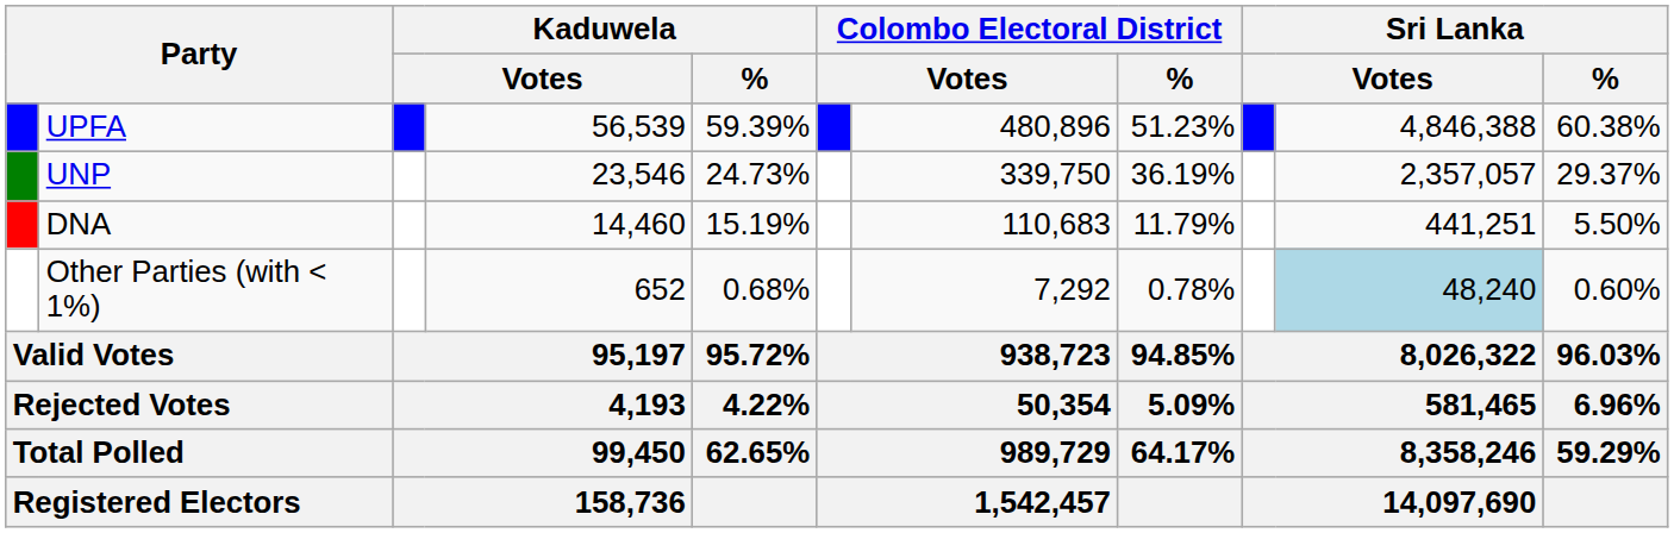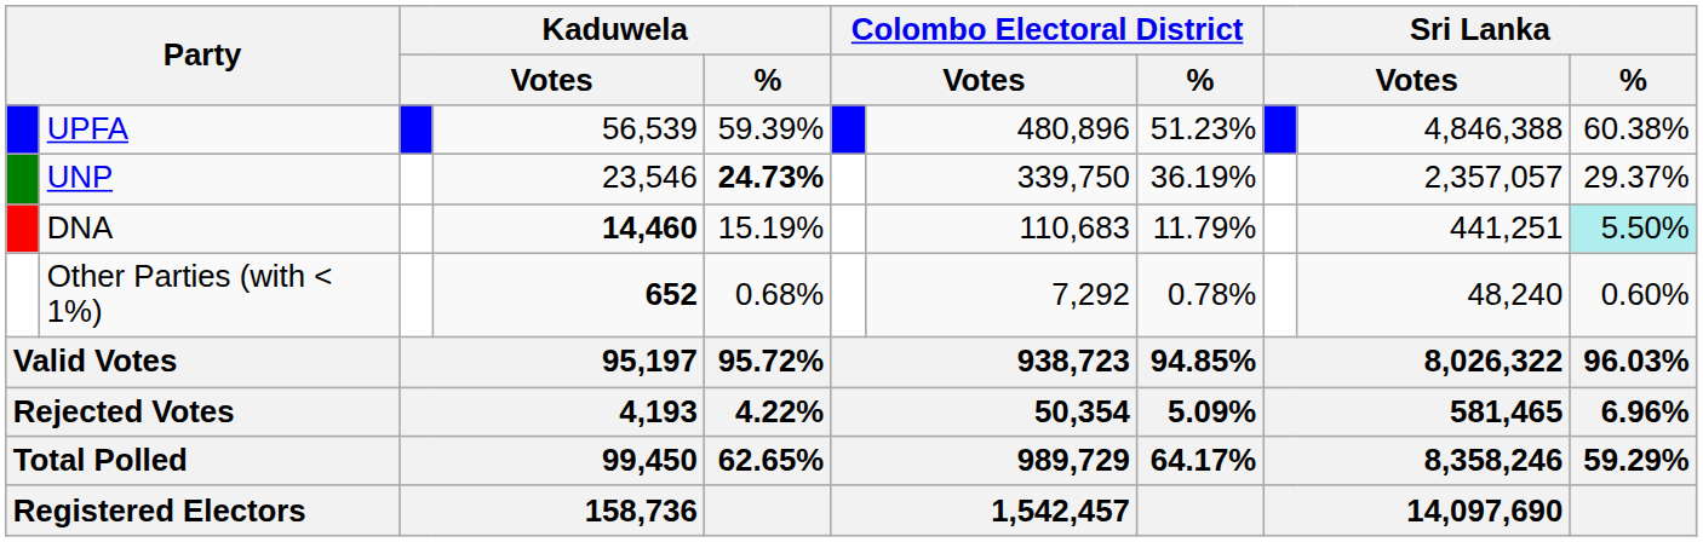UNP | Kaduwela / %: normal -> bold
DNA | column 4: normal -> bold
DNA | Sri Lanka / %: no background -> paleturquoise background
Other Parties (with < 1%) | column 4: normal -> bold
Other Parties (with < 1%) | column 10: lightblue background -> no background
